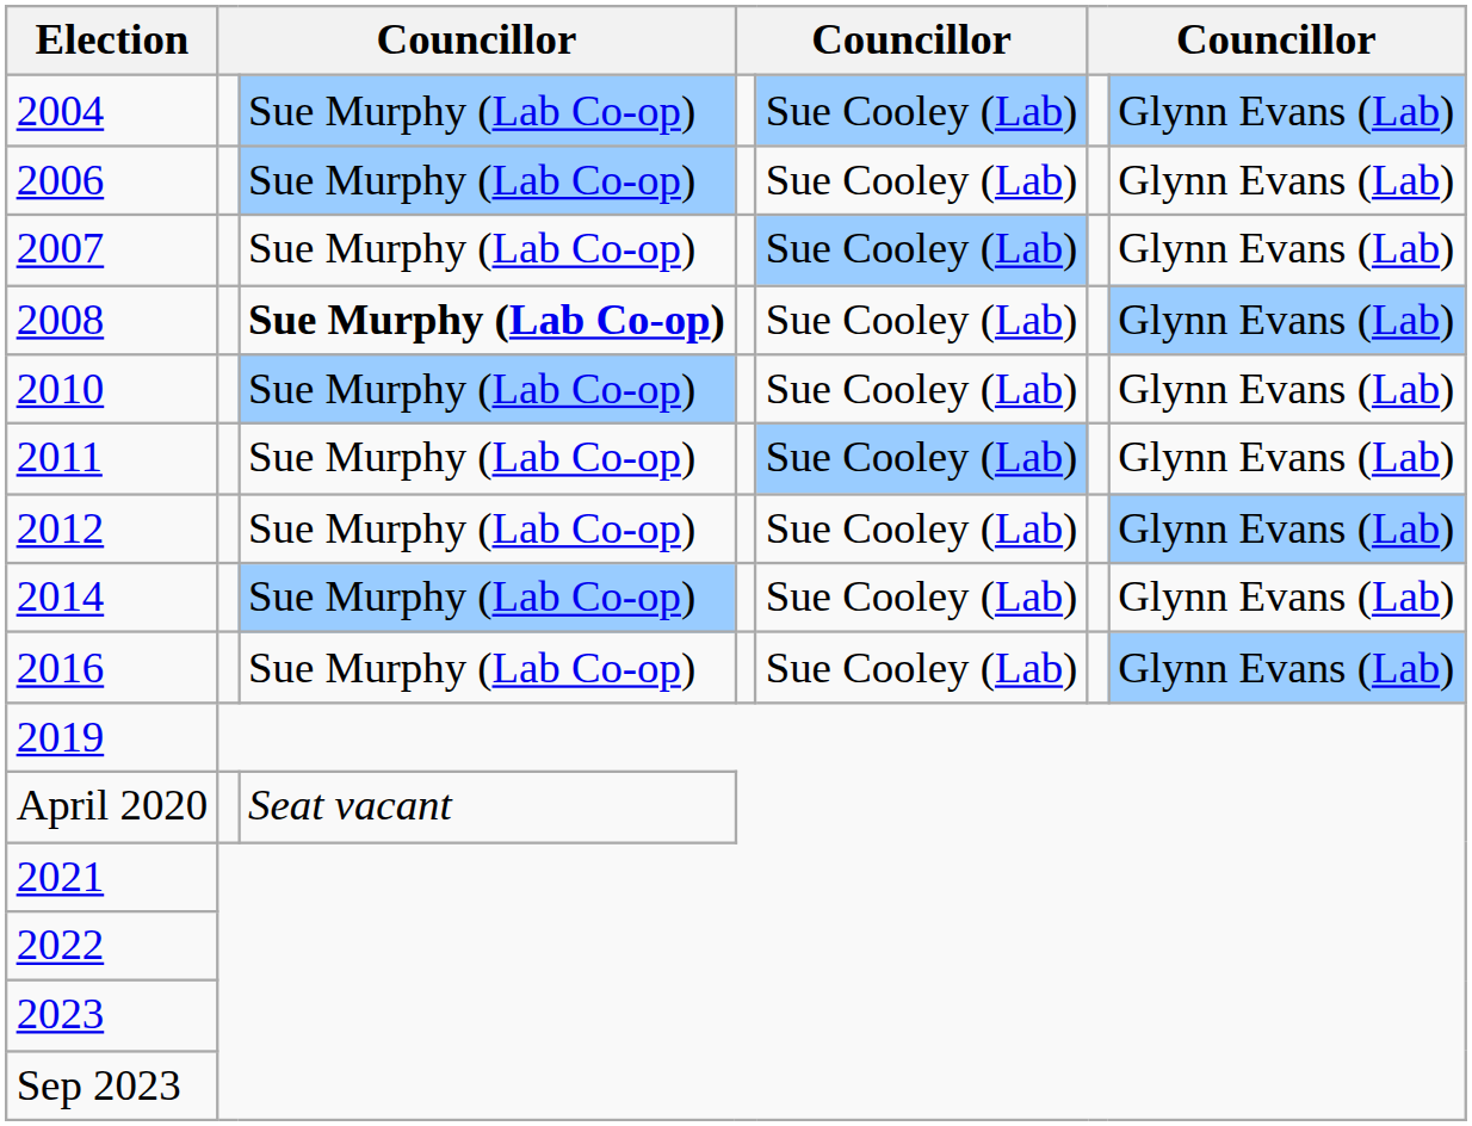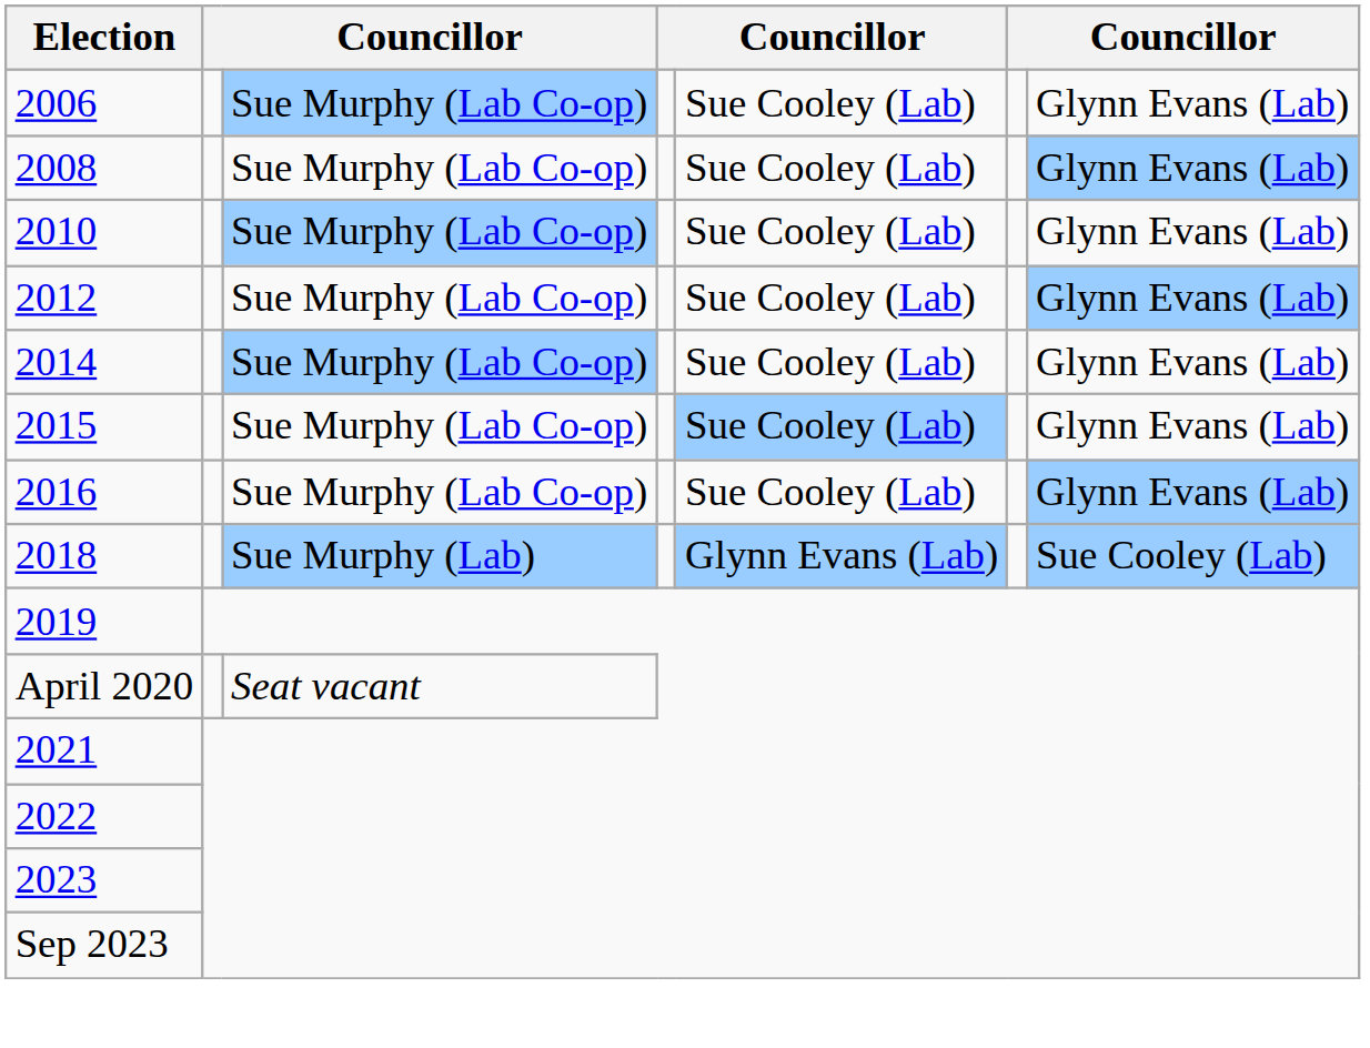- row: 2004 | Sue Murphy (Lab Co-op) | Sue Cooley (Lab) | Glynn Evans (Lab)
- row: 2007 | Sue Murphy (Lab Co-op) | Sue Cooley (Lab) | Glynn Evans (Lab)
2008 | column 3: bold -> normal
- row: 2011 | Sue Murphy (Lab Co-op) | Sue Cooley (Lab) | Glynn Evans (Lab)
+ row: 2015 | Sue Murphy (Lab Co-op) | Sue Cooley (Lab) | Glynn Evans (Lab)
+ row: 2018 | Sue Murphy (Lab) | Glynn Evans (Lab) | Sue Cooley (Lab)
